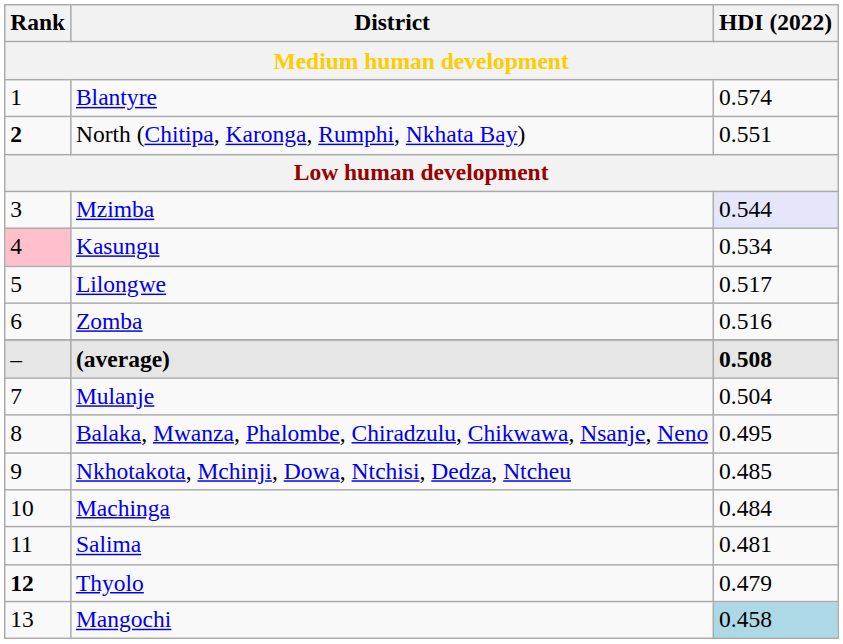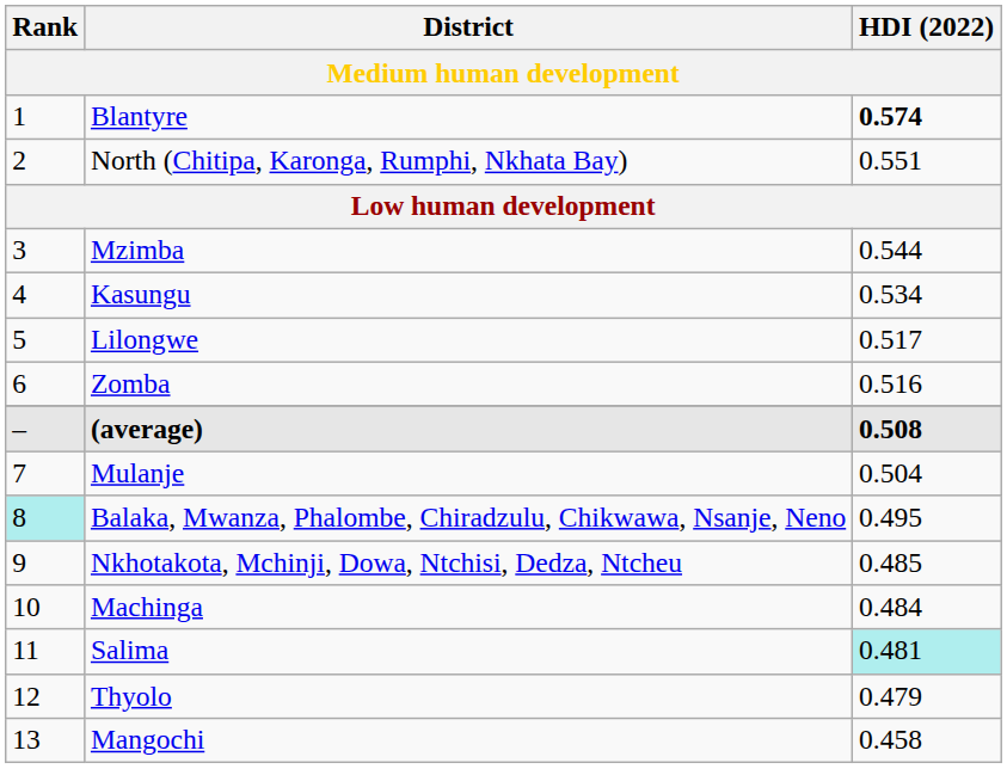Blantyre | HDI (2022): normal -> bold
North (Chitipa, Karonga, Rumphi, Nkhata Bay) | Rank: bold -> normal
Mzimba | HDI (2022): lavender background -> no background
Kasungu | Rank: pink background -> no background
Balaka, Mwanza, Phalombe, Chiradzulu, Chikwawa, Nsanje, Neno | Rank: no background -> paleturquoise background
Salima | HDI (2022): no background -> paleturquoise background
Thyolo | Rank: bold -> normal
Mangochi | HDI (2022): lightblue background -> no background
